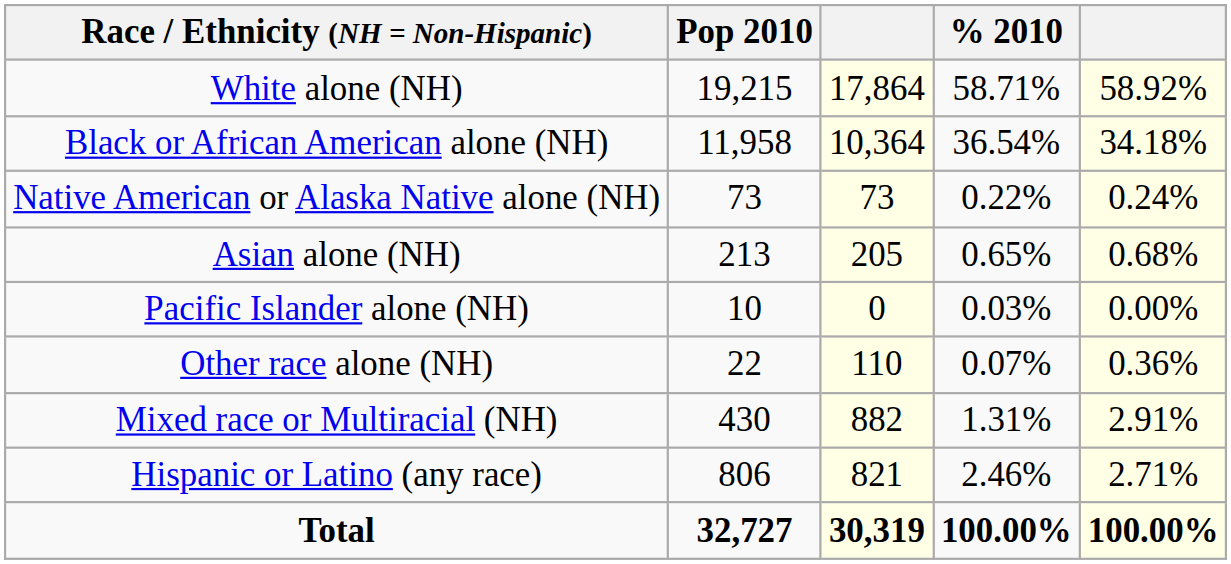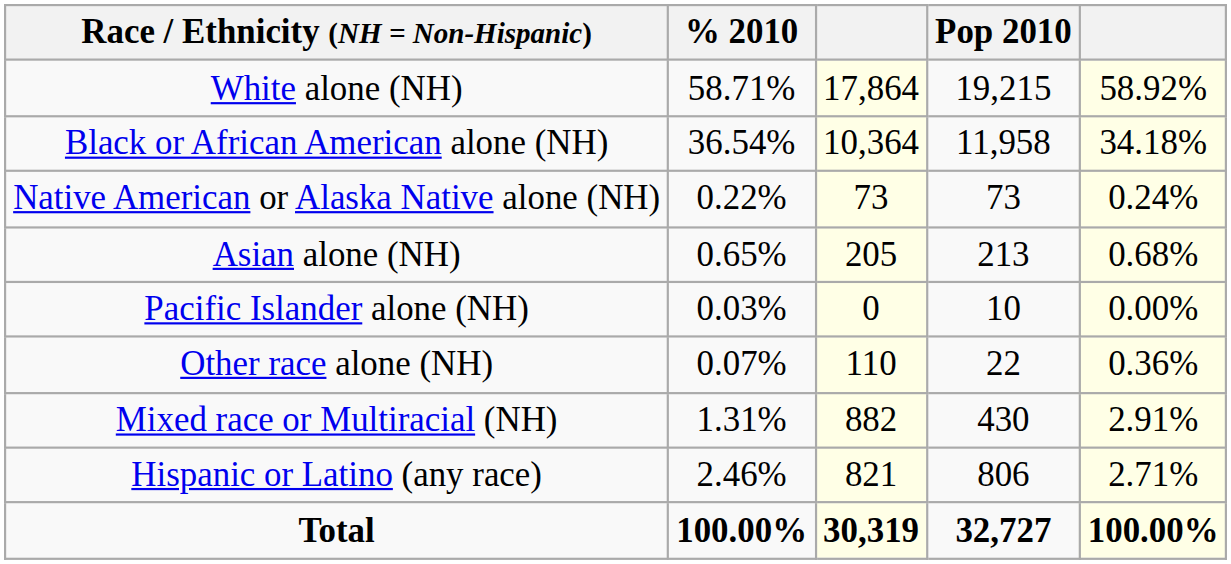columns swapped: Pop 2010 <-> % 2010
